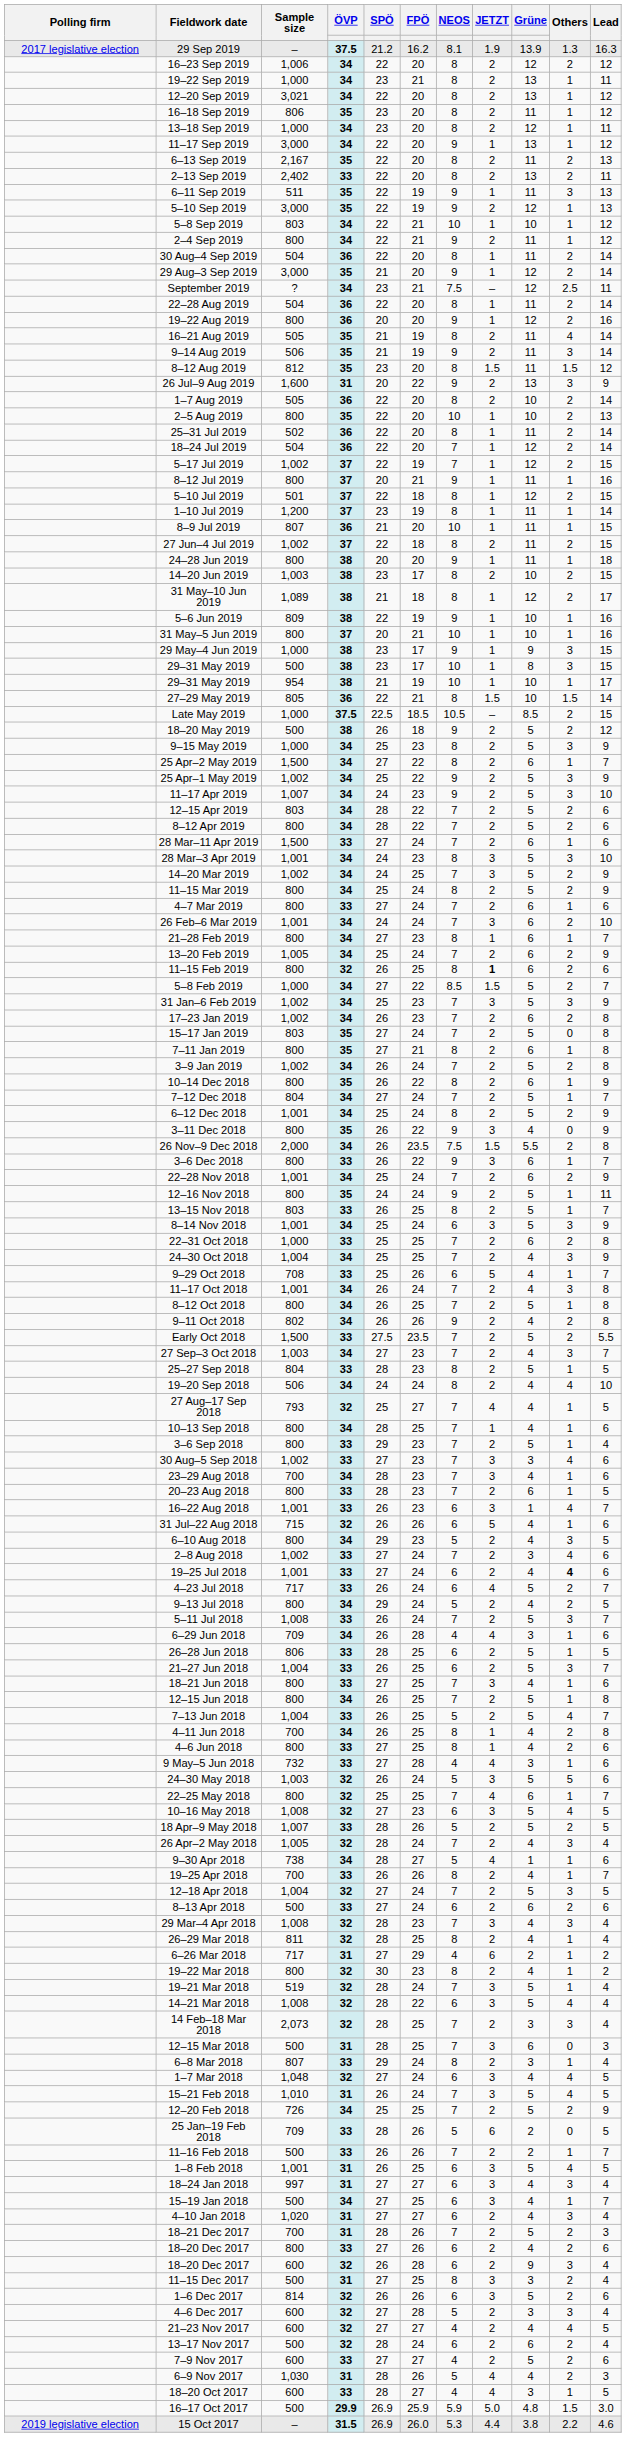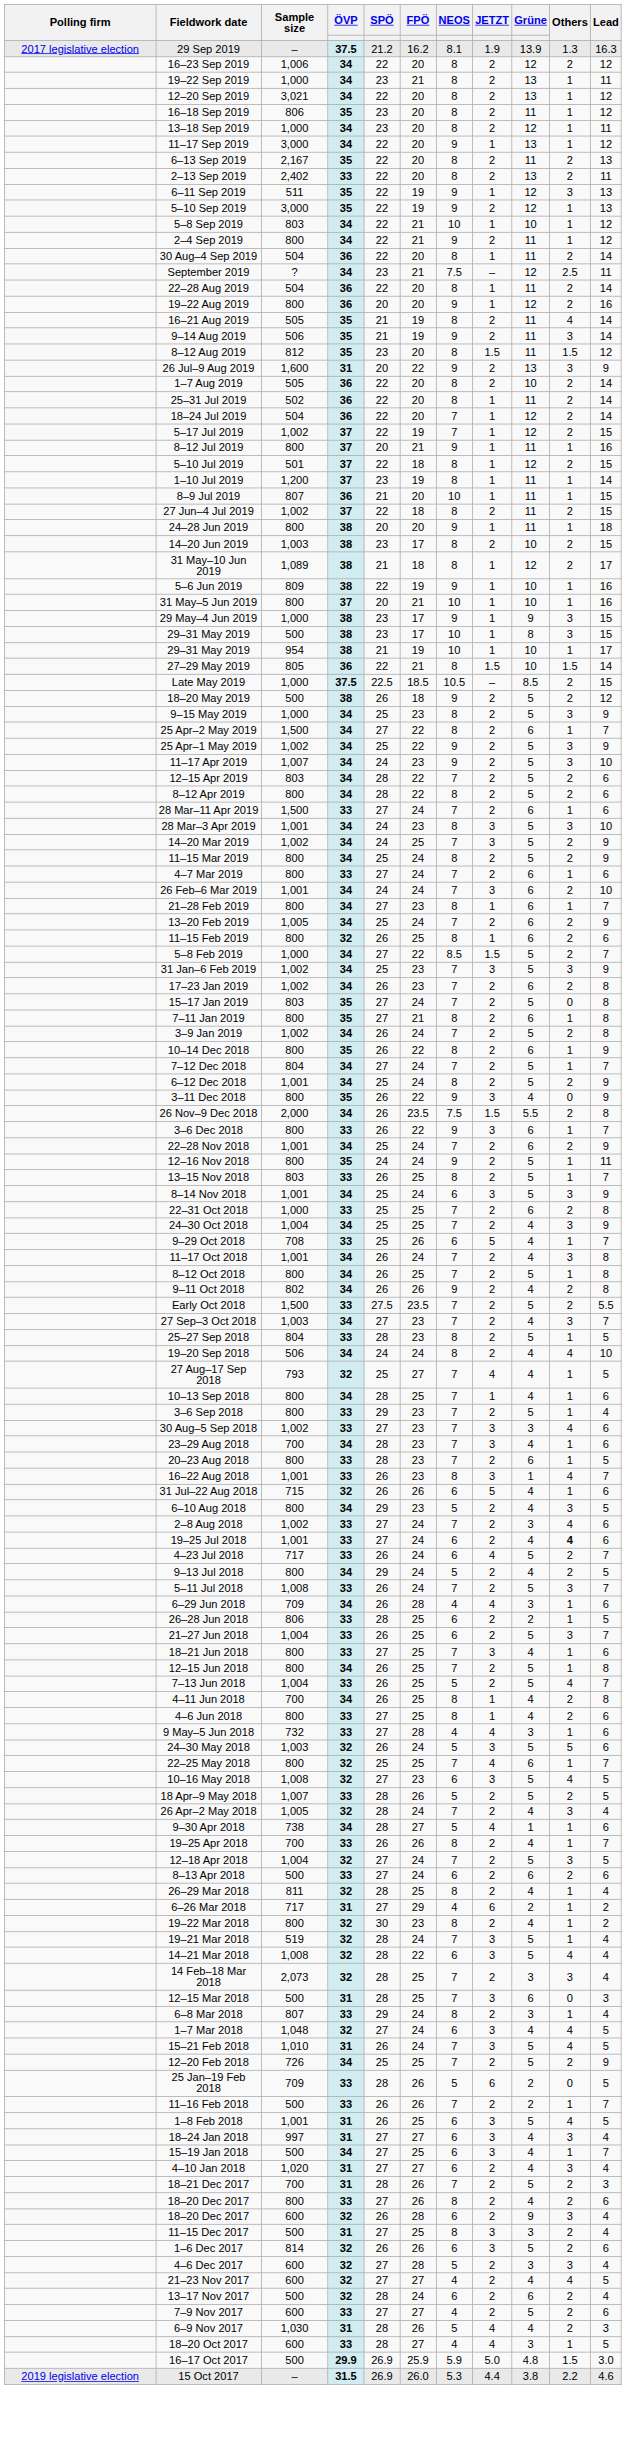6–11 Sep 2019 | Grüne: 11 -> 12
- row: 29 Aug–3 Sep 2019 | 3,000 | 35 | 21 | 20 | 9 | 1 | 12 | 2 | 14
- row: 2–5 Aug 2019 | 800 | 35 | 22 | 20 | 10 | 1 | 10 | 2 | 13
8–12 Apr 2019 | NEOS: 7 -> 8
11–15 Feb 2019 | JETZT: bold -> normal
16–22 Aug 2018 | NEOS: 6 -> 8
26–28 Jun 2018 | Grüne: 5 -> 2
- row: 29 Mar–4 Apr 2018 | 1,008 | 32 | 28 | 23 | 7 | 3 | 4 | 3 | 4
18–20 Dec 2017 / 800 | NEOS: 6 -> 8
